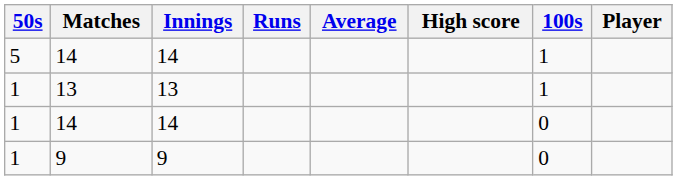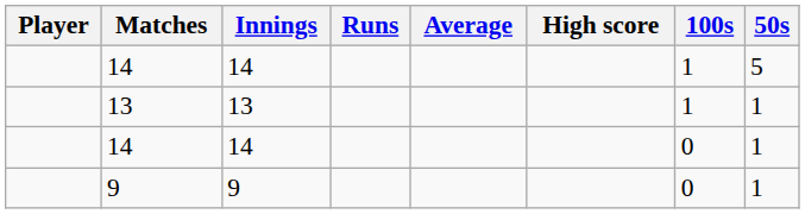columns swapped: Player <-> 50s
